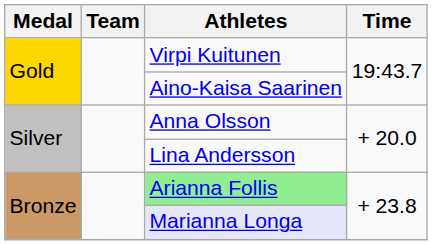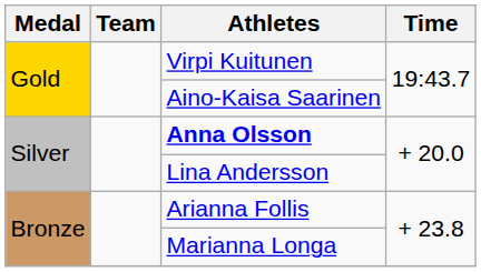Anna Olsson | Athletes: normal -> bold
Arianna Follis | Athletes: lightgreen background -> no background
Marianna Longa | Athletes: lavender background -> no background
